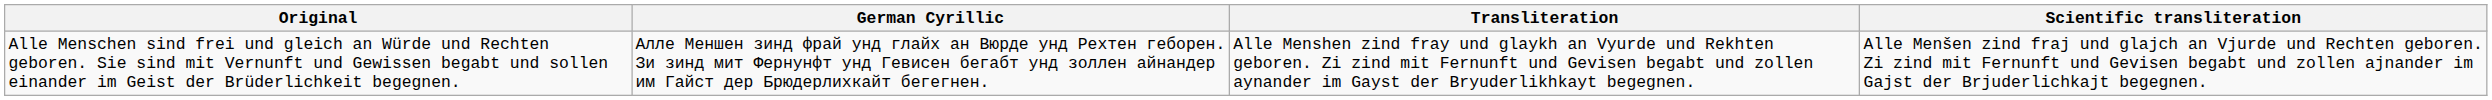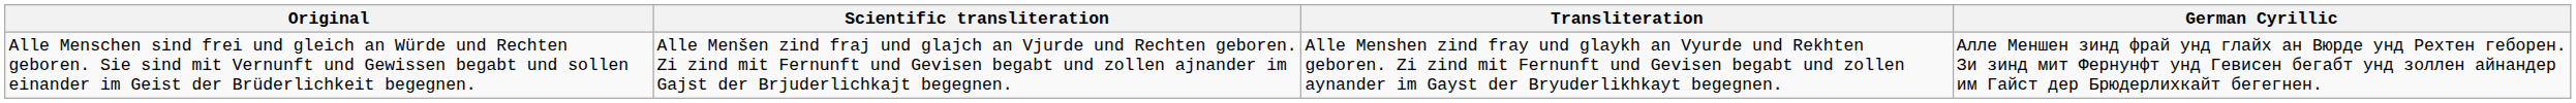columns swapped: German Cyrillic <-> Scientific transliteration
